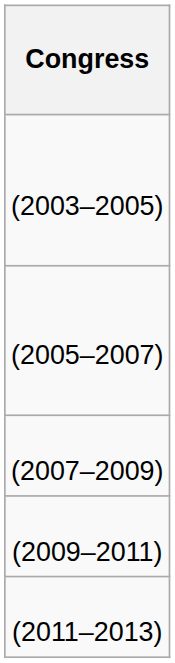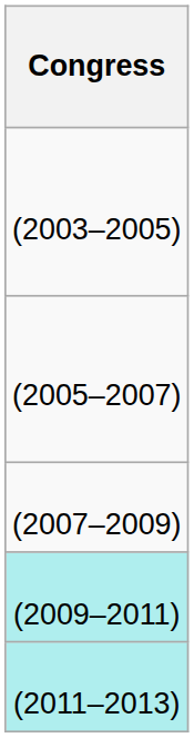row 5 | column 1: no background -> paleturquoise background
row 6 | column 1: no background -> paleturquoise background
